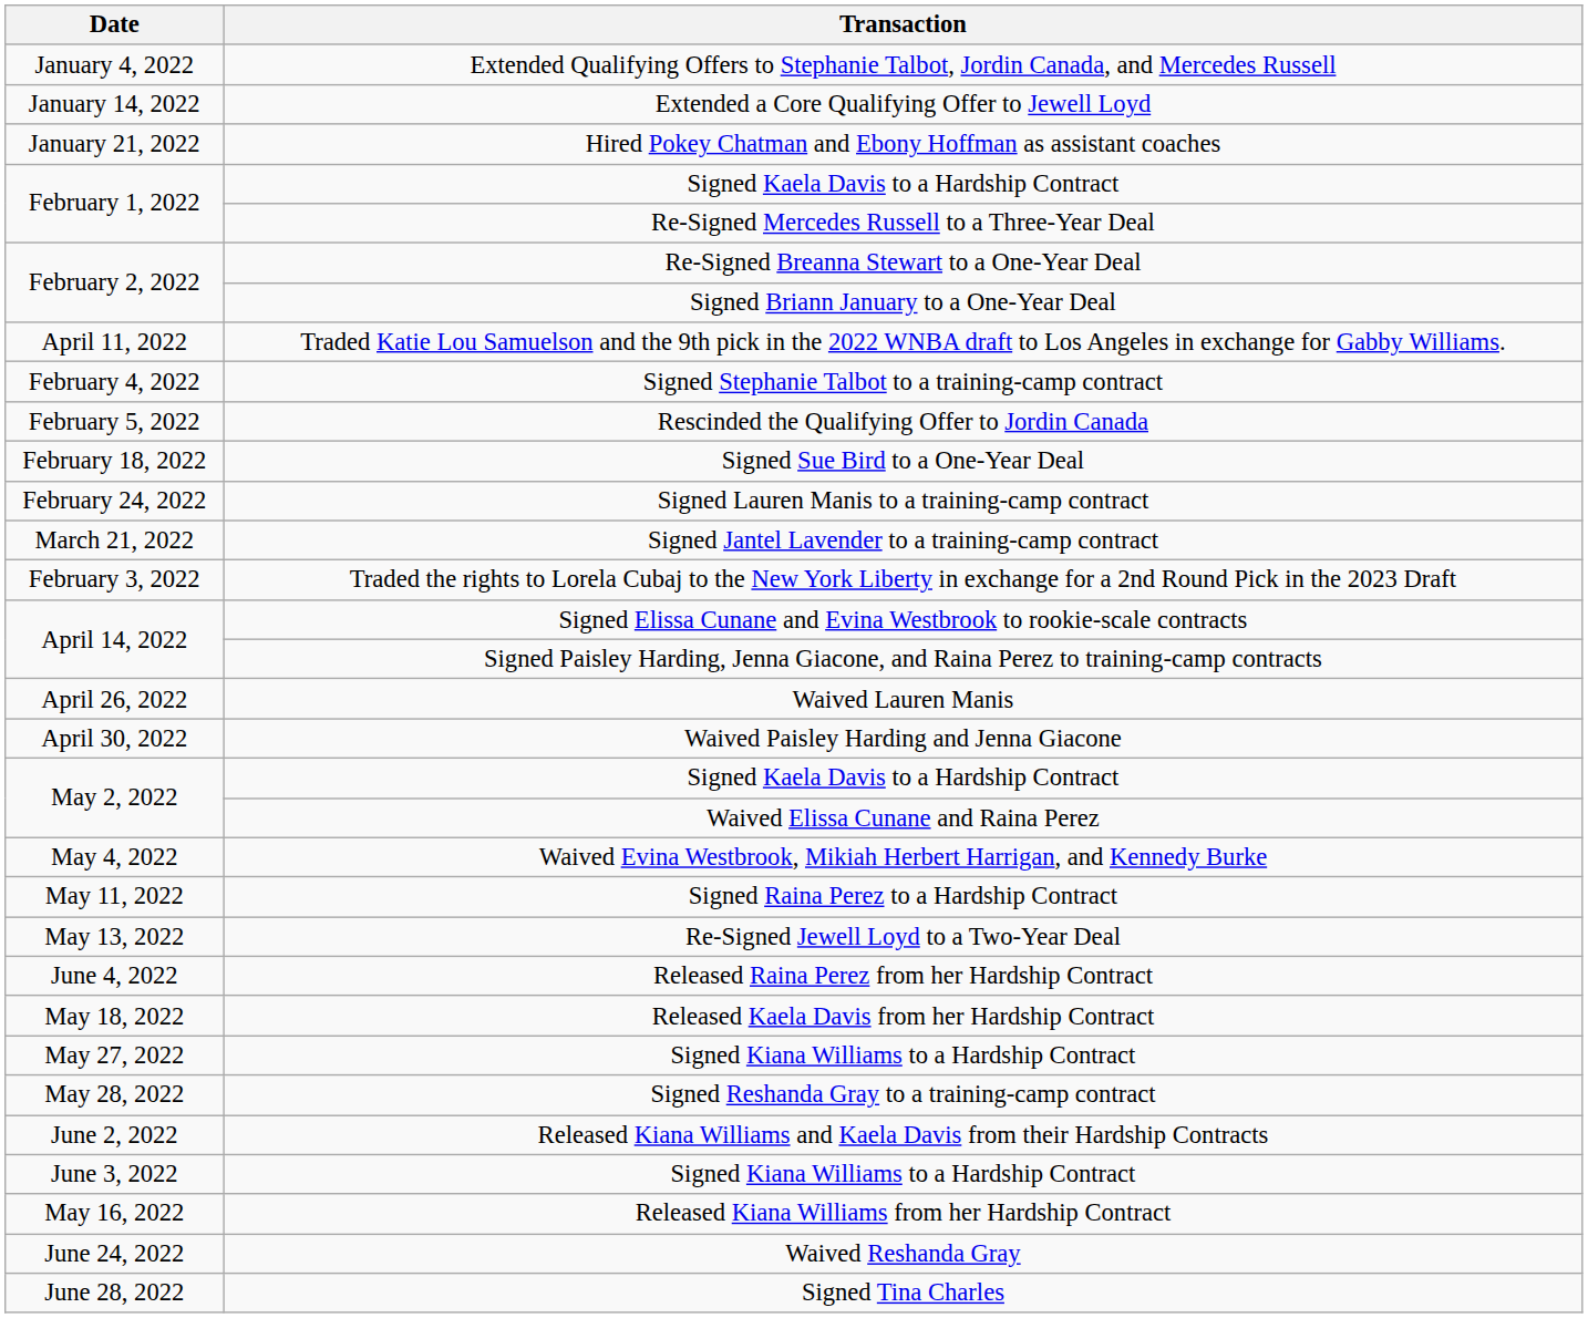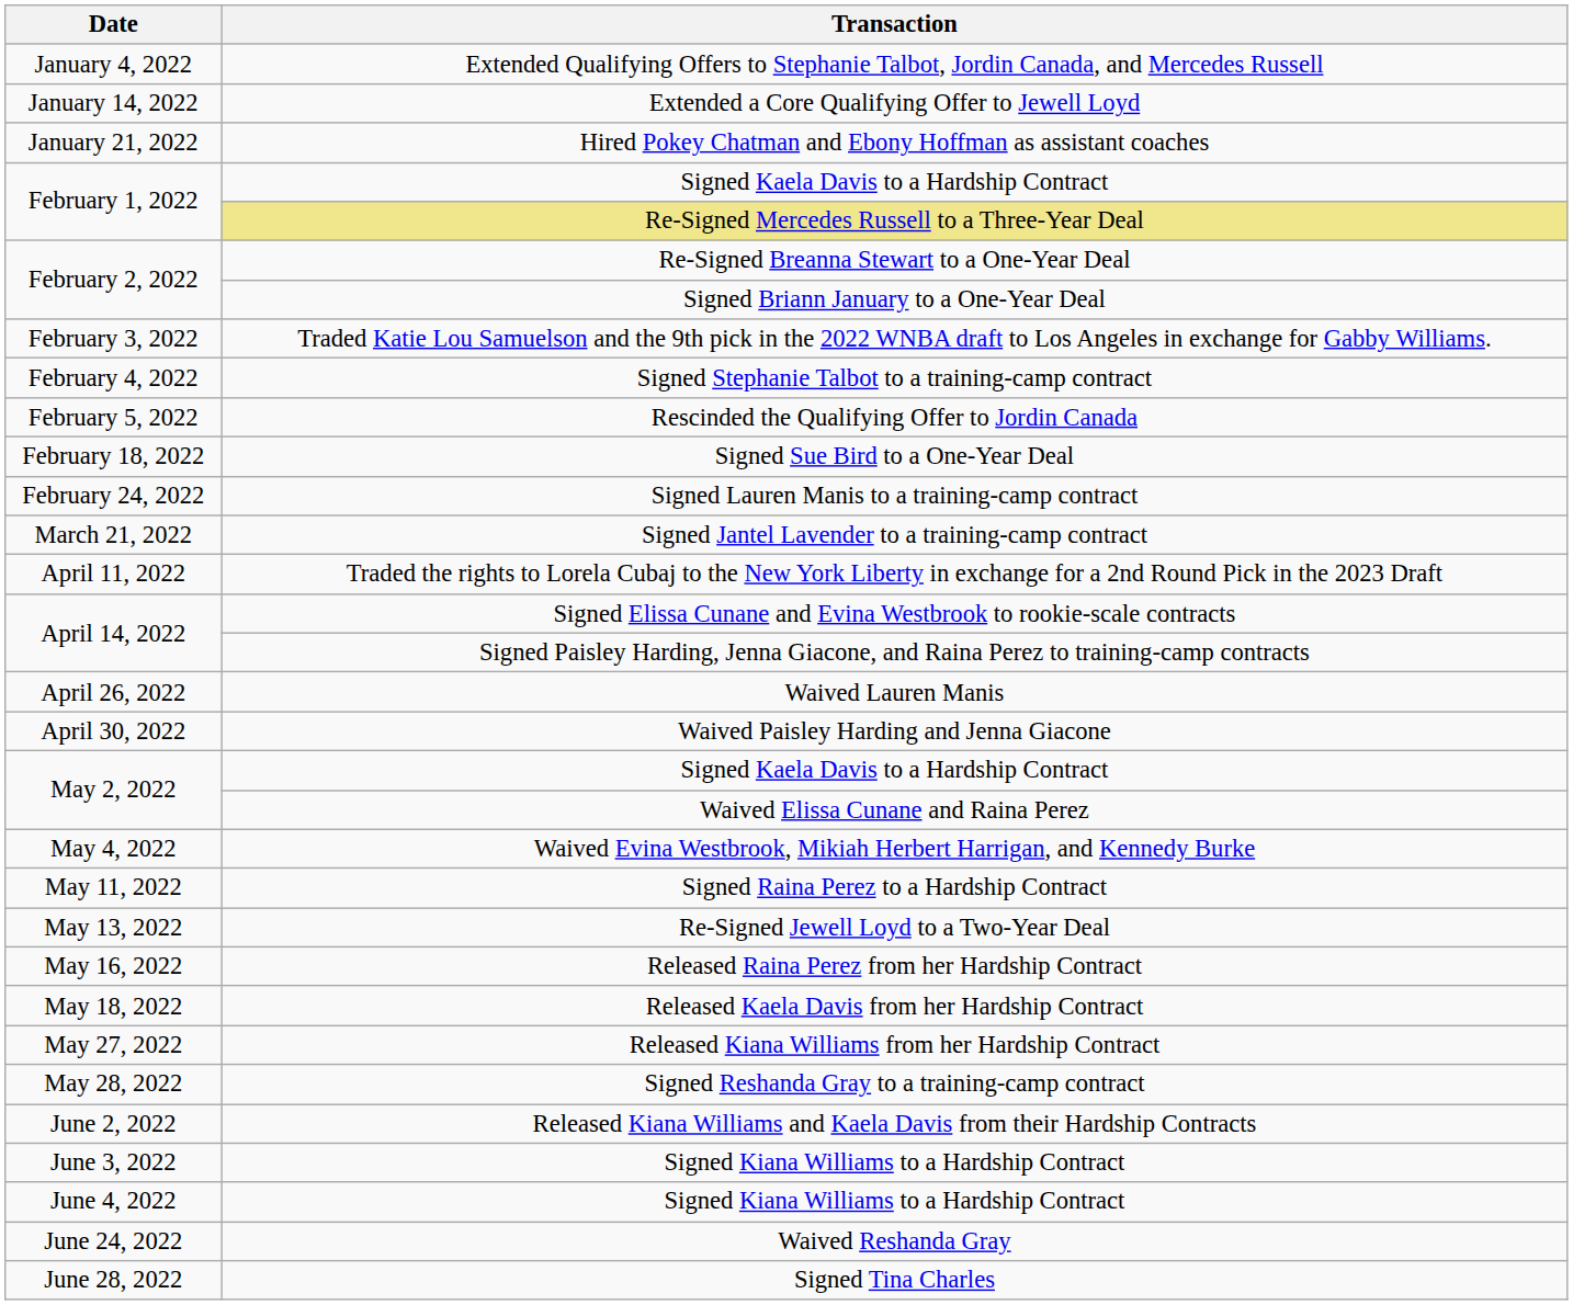row 6 | Transaction: no background -> khaki background
row 9 | Date: April 11, 2022 -> February 3, 2022
row 15 | Date: February 3, 2022 -> April 11, 2022
row 25 | Date: June 4, 2022 -> May 16, 2022
row 27 | Transaction: Signed Kiana Williams to a Hardship Contract -> Released Kiana Williams from her Hardship Contract
row 31 | Date: May 16, 2022 -> June 4, 2022
row 31 | Transaction: Released Kiana Williams from her Hardship Contract -> Signed Kiana Williams to a Hardship Contract
